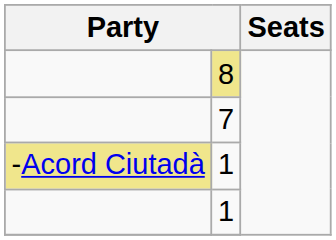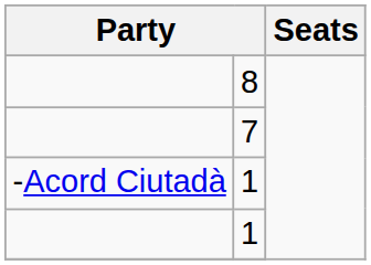8 | column 2: khaki background -> no background
-Acord Ciutadà / 1 | column 1: khaki background -> no background
